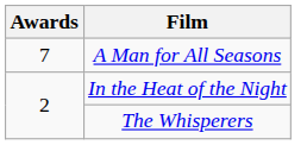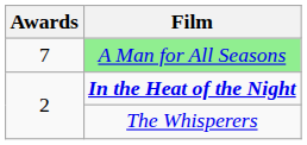A Man for All Seasons | Film: no background -> lightgreen background
In the Heat of the Night | Film: normal -> bold
